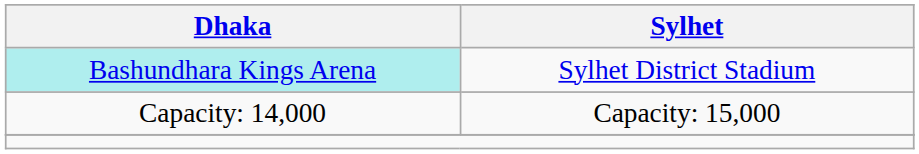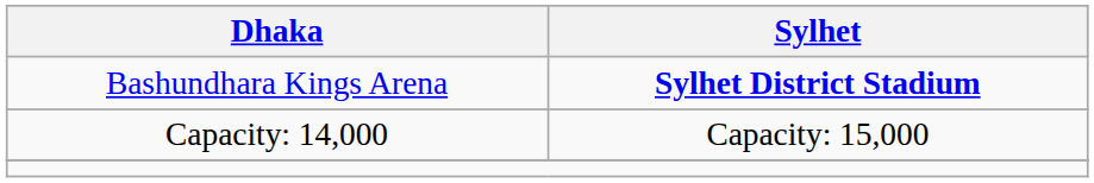Bashundhara Kings Arena | Dhaka: paleturquoise background -> no background
Bashundhara Kings Arena | Sylhet: normal -> bold
